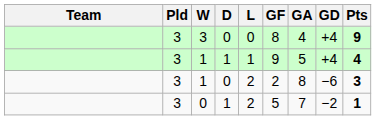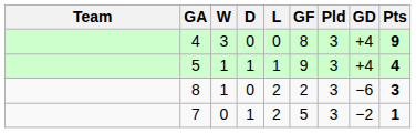columns swapped: Pld <-> GA
